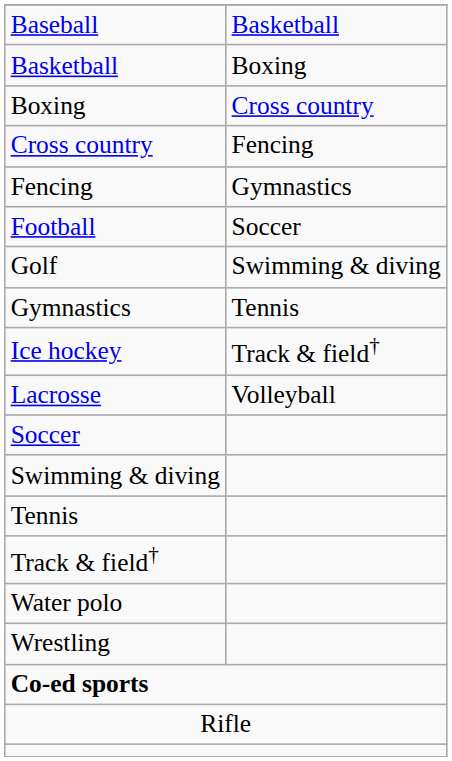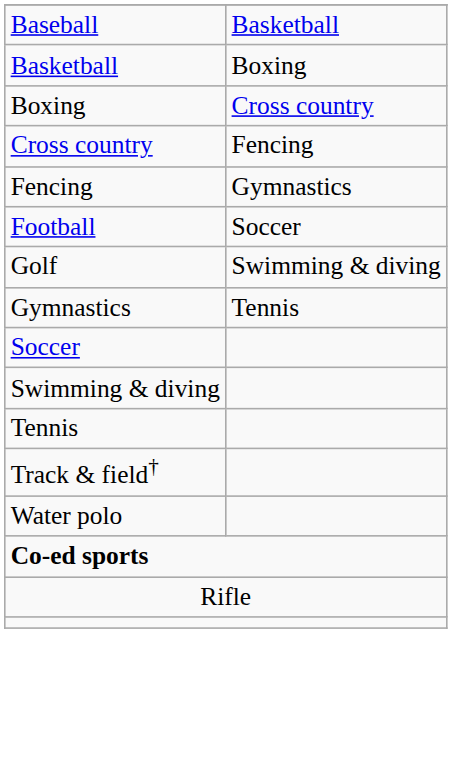- row: Ice hockey | Track & field†
- row: Lacrosse | Volleyball
- row: Wrestling
